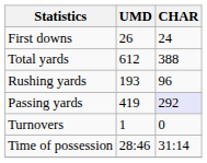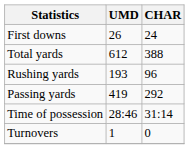Passing yards | CHAR: lavender background -> no background
rows swapped: Turnovers <-> Time of possession
